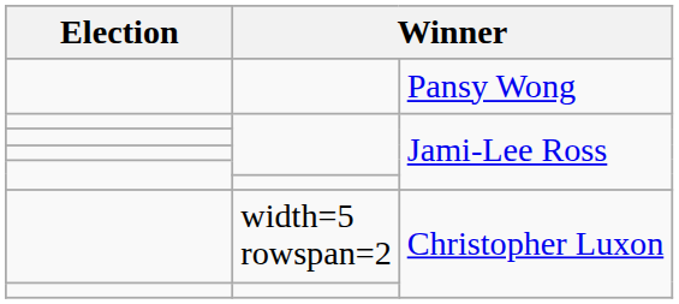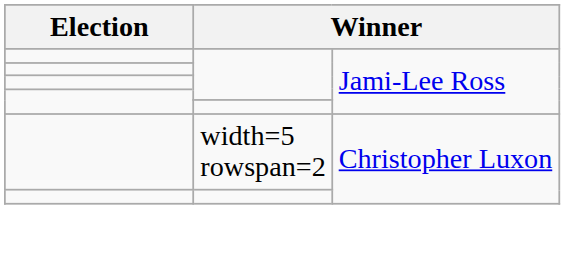- row: Pansy Wong
